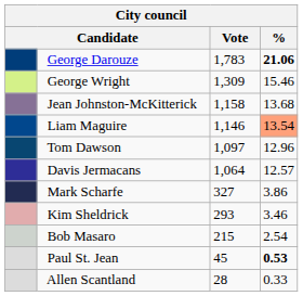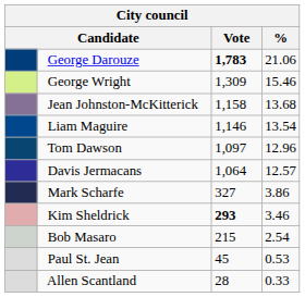George Darouze | Vote: normal -> bold
George Darouze | %: bold -> normal
Liam Maguire | %: lightsalmon background -> no background
Kim Sheldrick | Vote: normal -> bold
Paul St. Jean | %: bold -> normal
